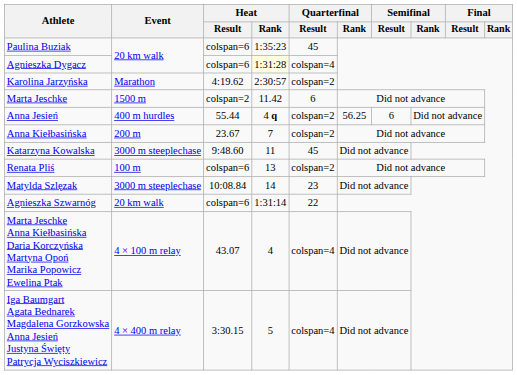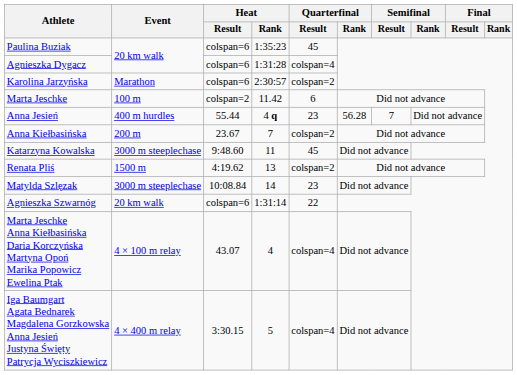Agnieszka Dygacz | Heat / Rank: lightyellow background -> no background
Karolina Jarzyńska | Heat / Result: 4:19.62 -> colspan=6
Marta Jeschke | Event: 1500 m -> 100 m
Anna Jesień | Quarterfinal / Result: colspan=2 -> 23
Anna Jesień | Quarterfinal / Rank: 56.25 -> 56.28
Anna Jesień | Semifinal / Result: 6 -> 7
Renata Pliś | Event: 100 m -> 1500 m
Renata Pliś | Heat / Result: colspan=6 -> 4:19.62
